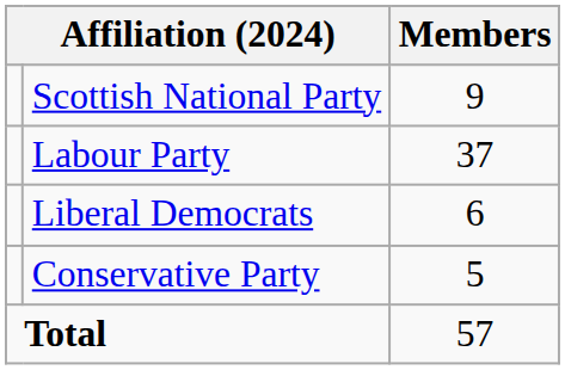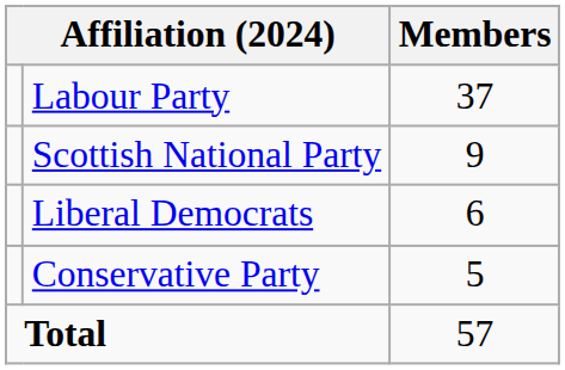rows swapped: Labour Party <-> Scottish National Party
